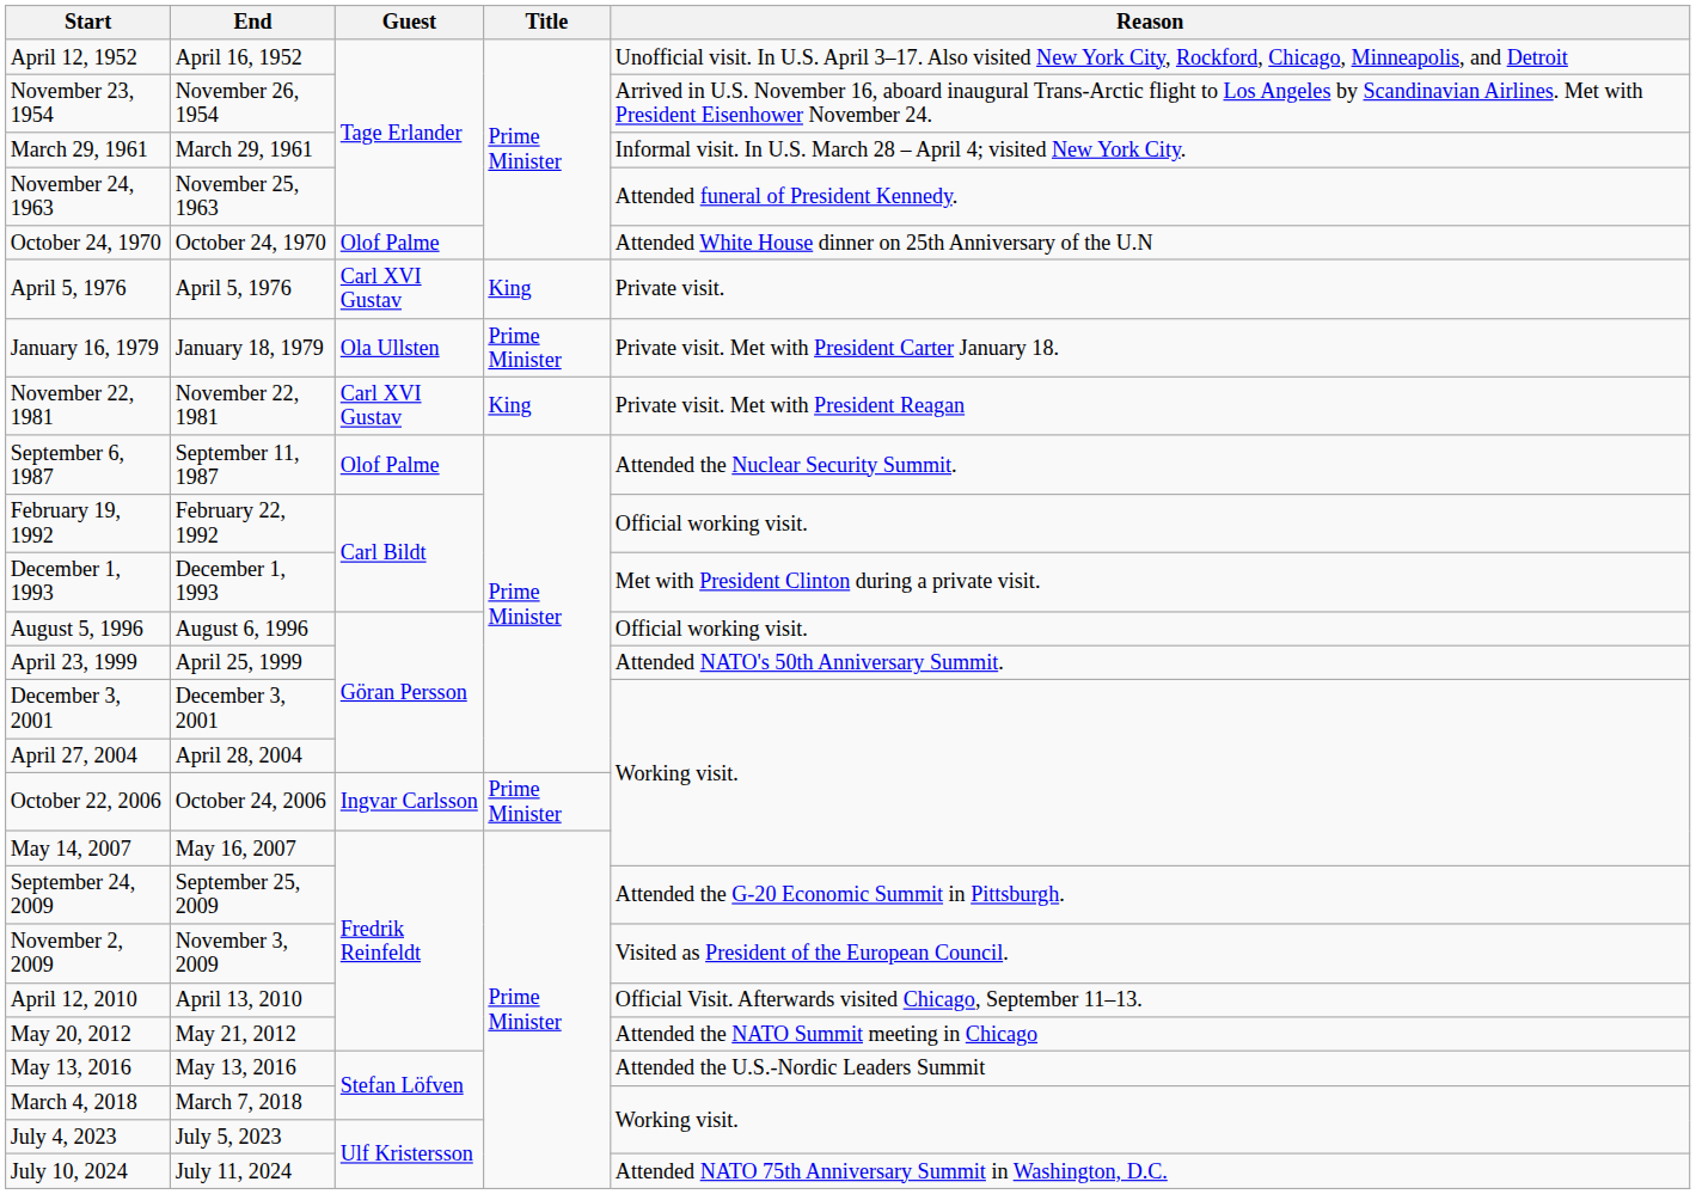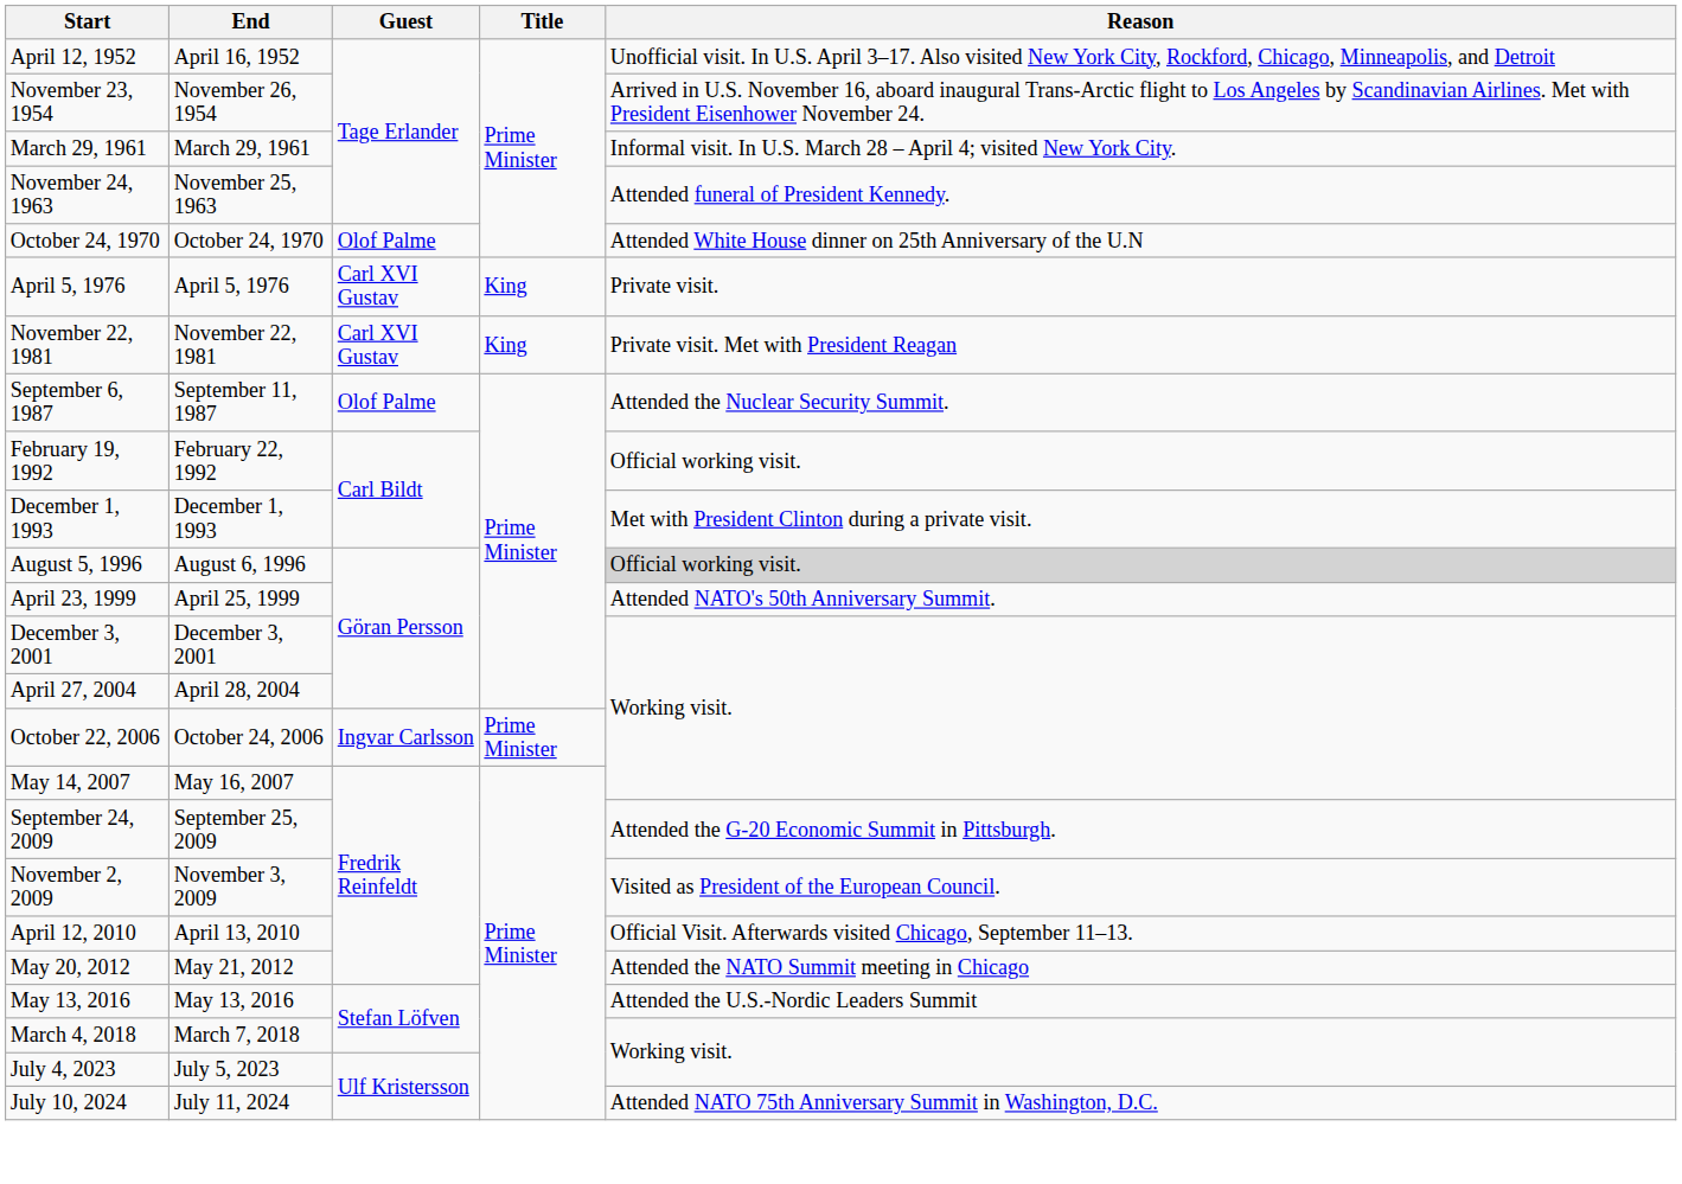- row: January 16, 1979 | January 18, 1979 | Ola Ullsten | Prime Minister | Private visit. Met with President Carter January 18.
August 5, 1996 | Reason: no background -> lightgrey background
